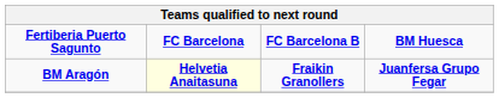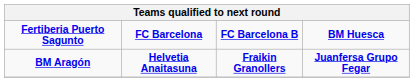BM Aragón | FC Barcelona: lightyellow background -> no background
